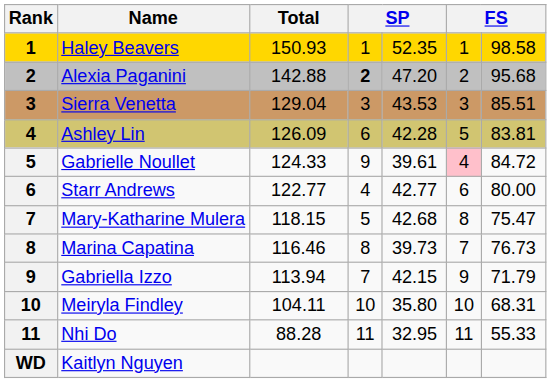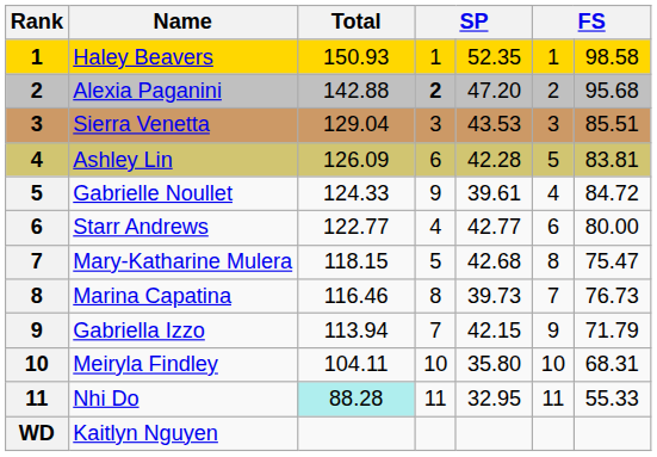Gabrielle Noullet | column 6: pink background -> no background
Nhi Do | Total: no background -> paleturquoise background
